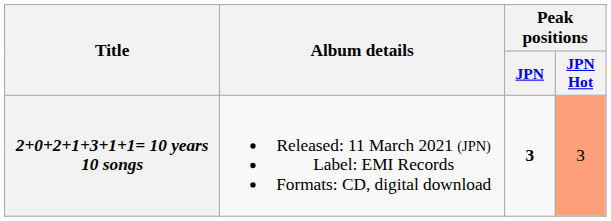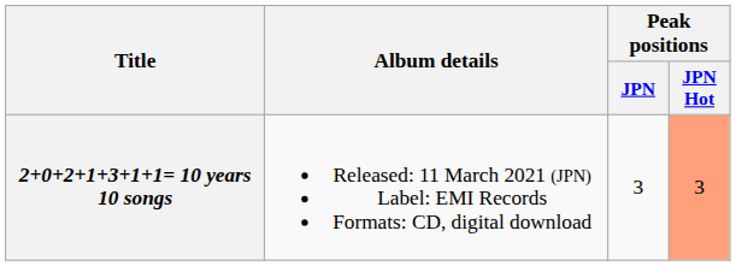2+0+2+1+3+1+1= 10 years 10 songs | Peak positions / JPN: bold -> normal
